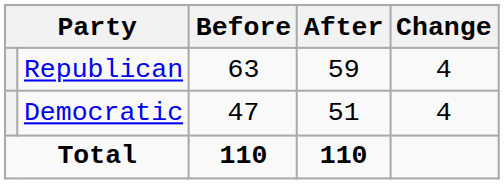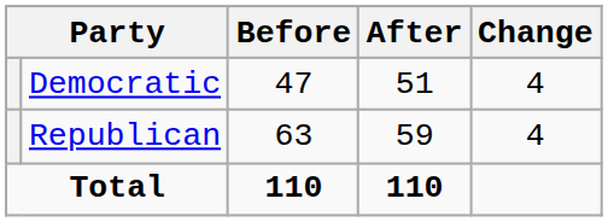rows swapped: Republican <-> Democratic
